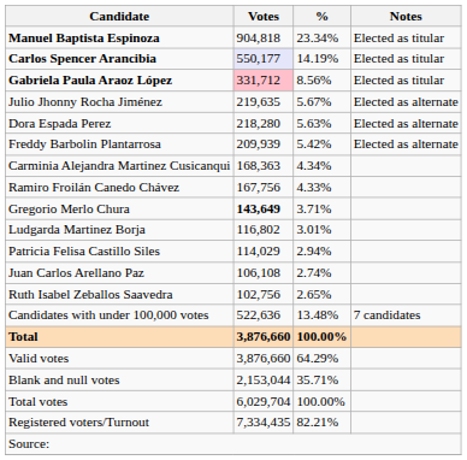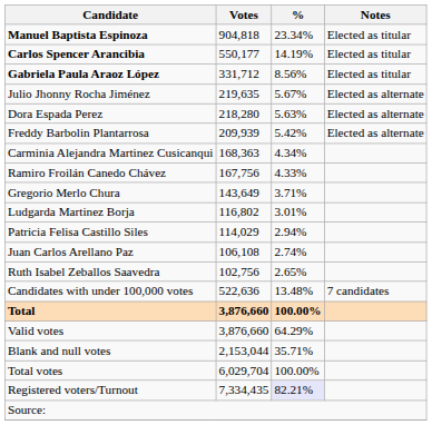Carlos Spencer Arancibia | Votes: lavender background -> no background
Gabriela Paula Araoz López | Votes: pink background -> no background
Gregorio Merlo Chura | Votes: bold -> normal
Registered voters/Turnout | %: no background -> lavender background
